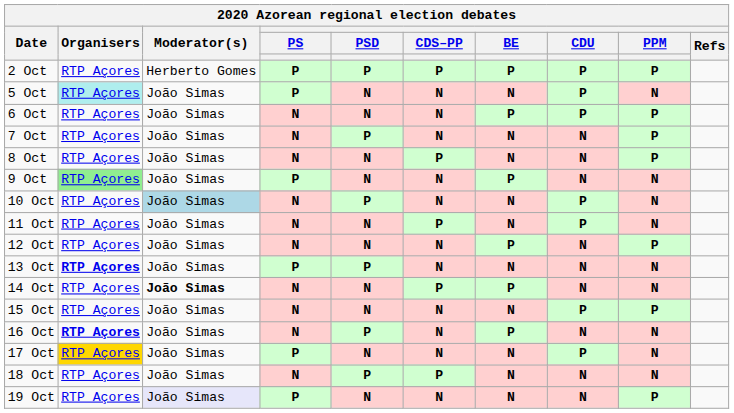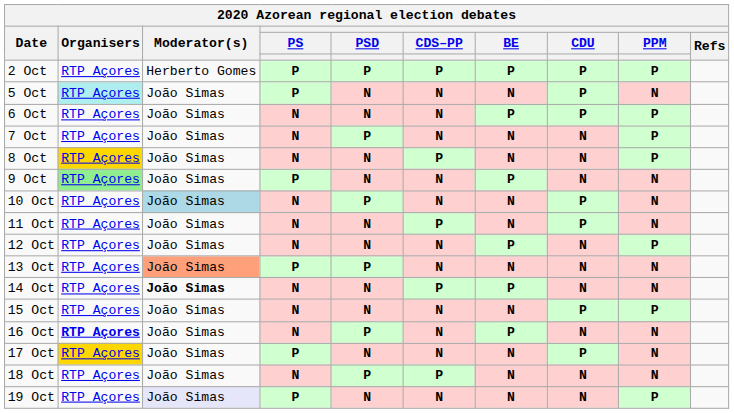8 Oct | Organisers: no background -> gold background
13 Oct | Organisers: bold -> normal
13 Oct | Moderator(s): no background -> lightsalmon background
